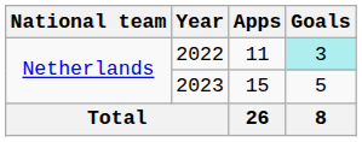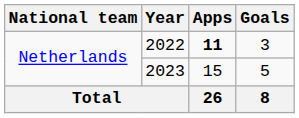2022 | Apps: normal -> bold
2022 | Goals: paleturquoise background -> no background
